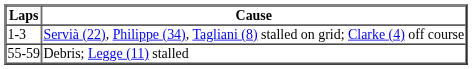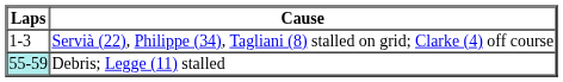Debris; Legge (11) stalled | Laps: no background -> paleturquoise background
